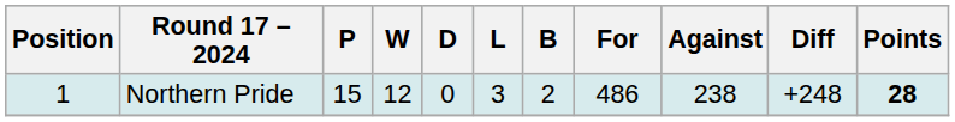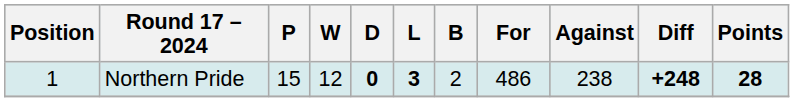Northern Pride | D: normal -> bold
Northern Pride | L: normal -> bold
Northern Pride | Diff: normal -> bold
